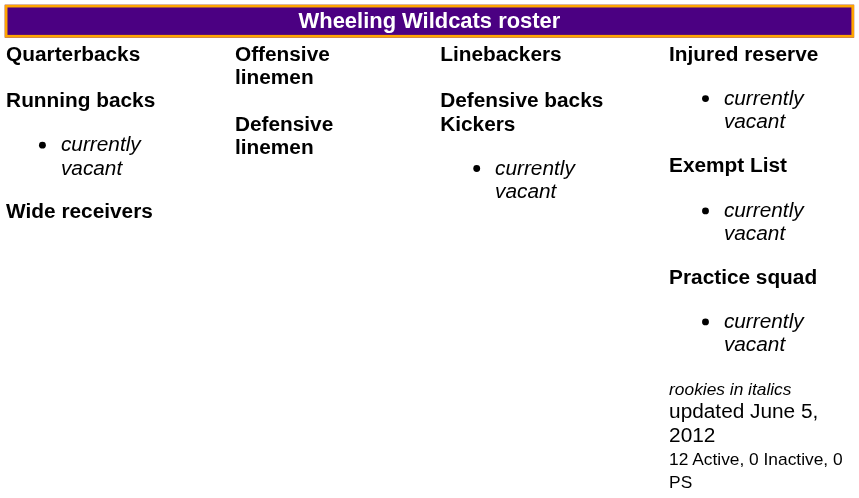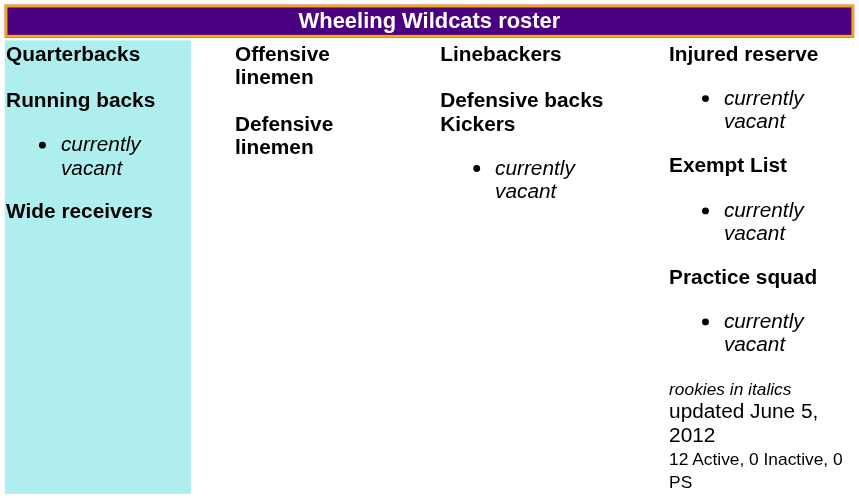Quarterbacks Running backs currently vacant Wide receivers | column 1: no background -> paleturquoise background
